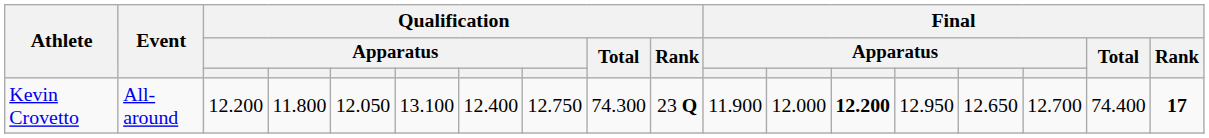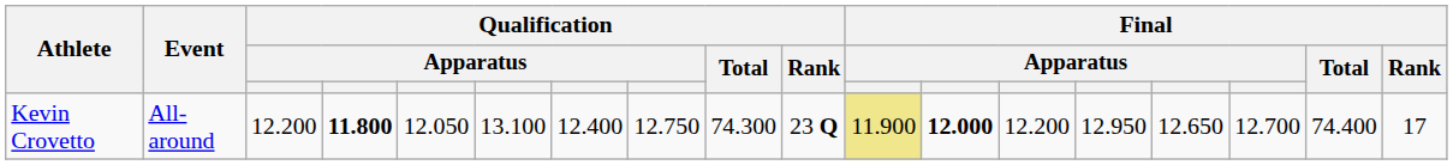row 4 | column 4: normal -> bold
row 4 | column 11: no background -> khaki background
row 4 | column 12: normal -> bold
row 4 | column 13: bold -> normal
row 4 | Final / Rank: bold -> normal
